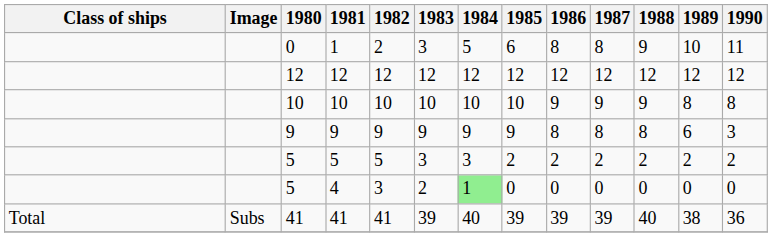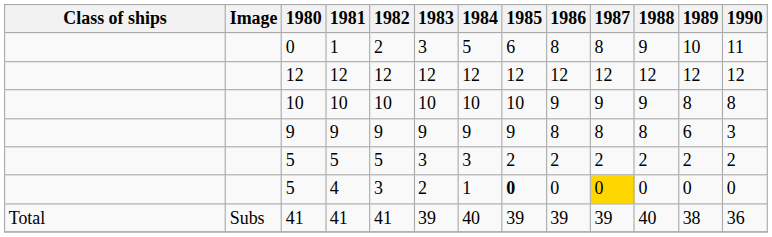4 | 1984: lightgreen background -> no background
4 | 1985: normal -> bold
4 | 1987: no background -> gold background
